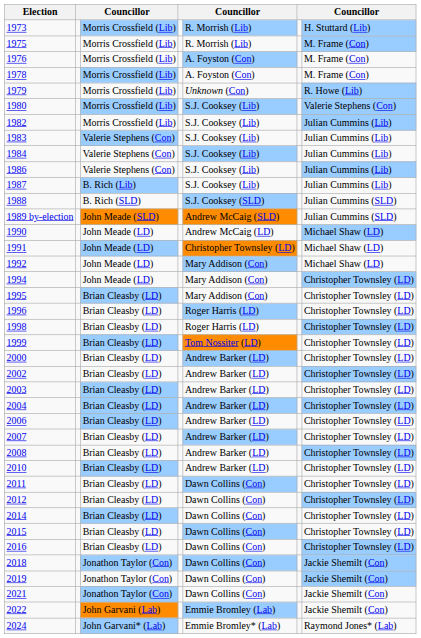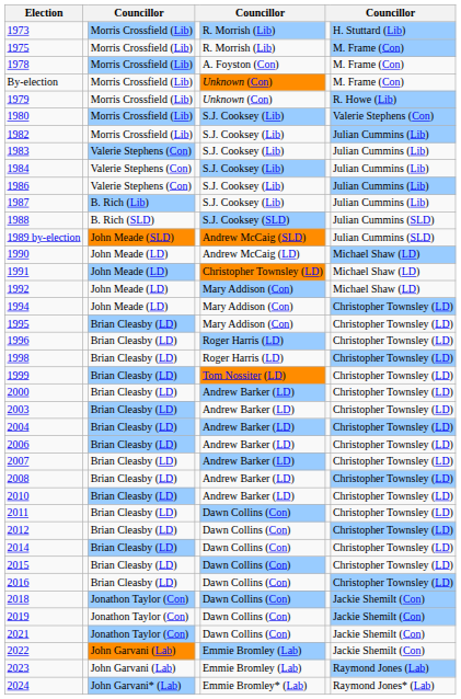- row: 1976 | Morris Crossfield (Lib) | A. Foyston (Con) | M. Frame (Con)
+ row: By-election | Morris Crossfield (Lib) | Unknown (Con) | M. Frame (Con)
- row: 2002 | Brian Cleasby (LD) | Andrew Barker (LD) | Christopher Townsley (LD)
+ row: 2023 | John Garvani (Lab) | Emmie Bromley (Lab) | Raymond Jones (Lab)
